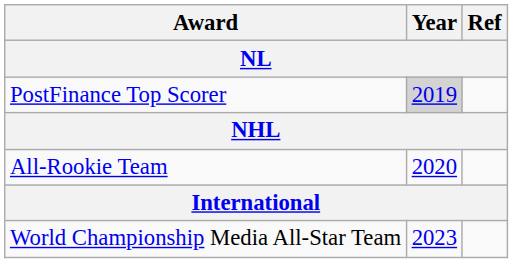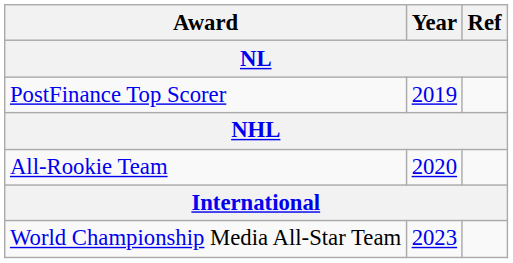PostFinance Top Scorer | Year: lightgrey background -> no background
